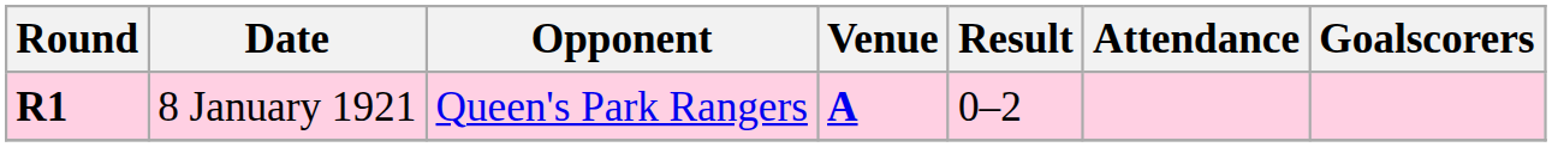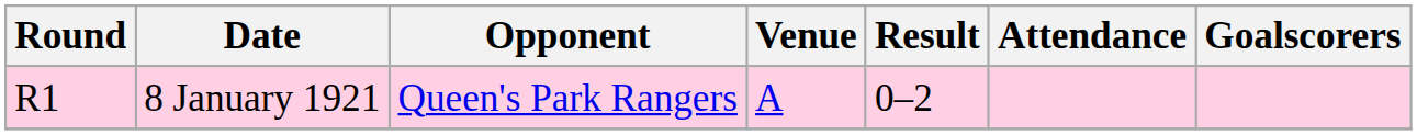8 January 1921 | Round: bold -> normal
8 January 1921 | Venue: bold -> normal
